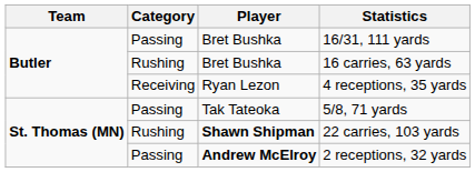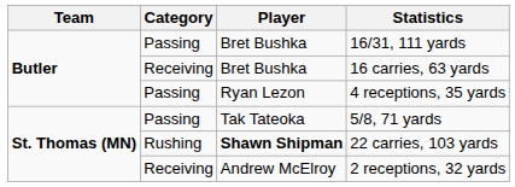16 carries, 63 yards | Category: Rushing -> Receiving
4 receptions, 35 yards | Category: Receiving -> Passing
2 receptions, 32 yards | Category: Passing -> Receiving
2 receptions, 32 yards | Player: bold -> normal
